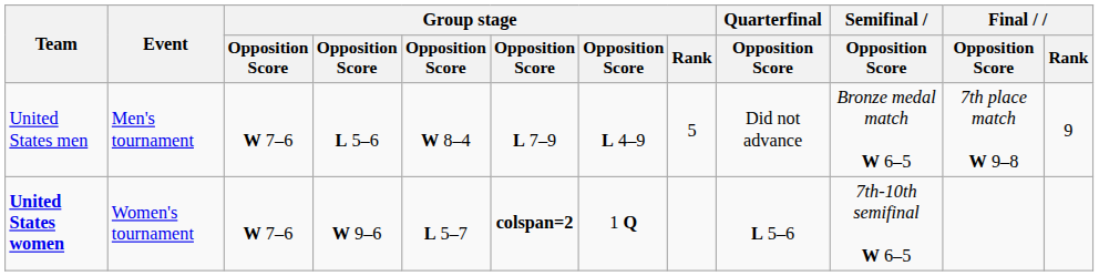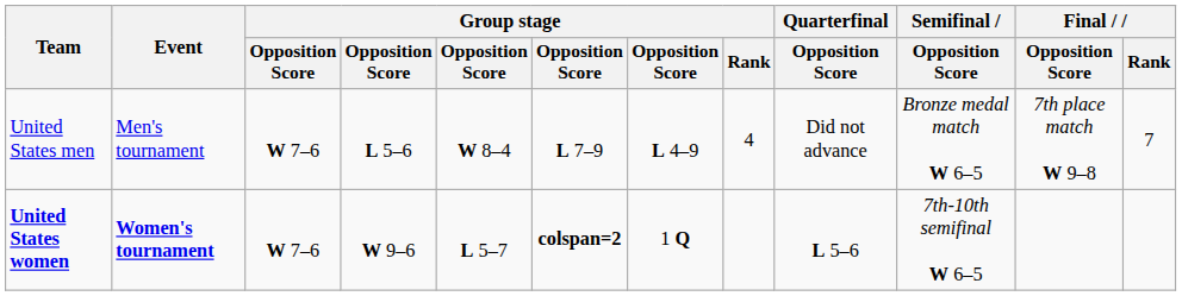United States men | Group stage / Rank: 5 -> 4
United States men | Final / Rank: 9 -> 7
United States women | Event: normal -> bold
